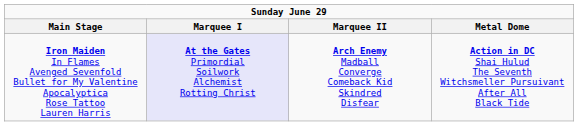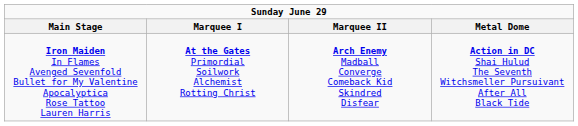row 3 | Marquee I: lavender background -> no background
